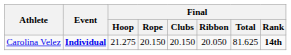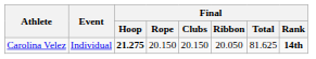Carolina Velez | Event: bold -> normal
Carolina Velez | Final / Hoop: normal -> bold
